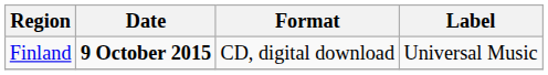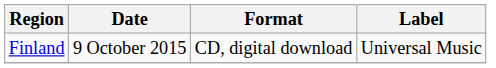Finland | Date: bold -> normal
